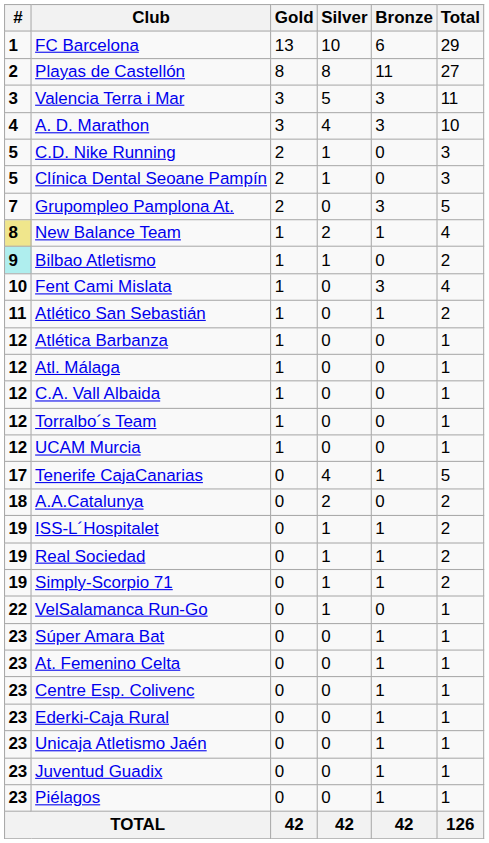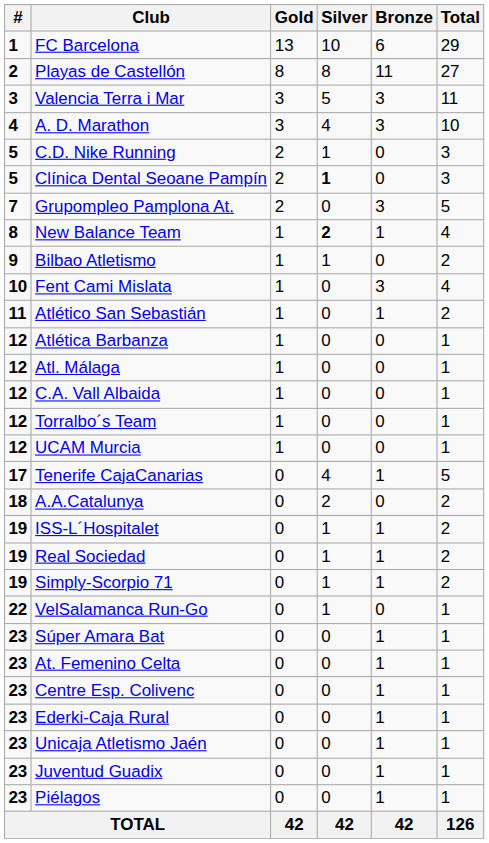Clínica Dental Seoane Pampín | Silver: normal -> bold
New Balance Team | #: khaki background -> no background
New Balance Team | Silver: normal -> bold
Bilbao Atletismo | #: paleturquoise background -> no background
